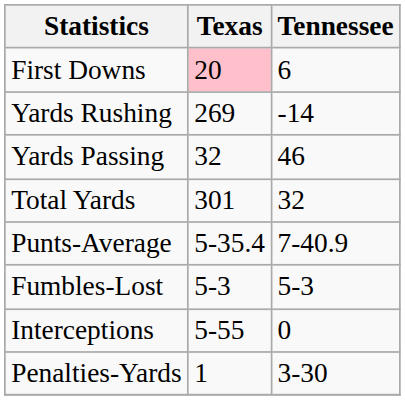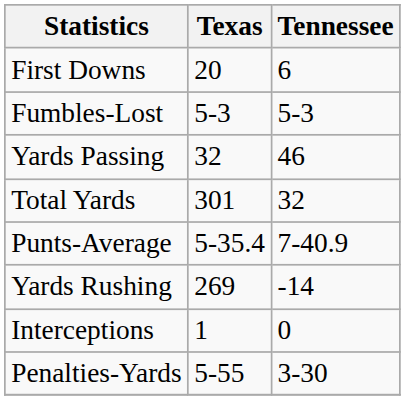First Downs | Texas: pink background -> no background
rows swapped: Yards Rushing <-> Fumbles-Lost
Interceptions | Texas: 5-55 -> 1
Penalties-Yards | Texas: 1 -> 5-55
